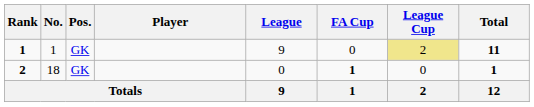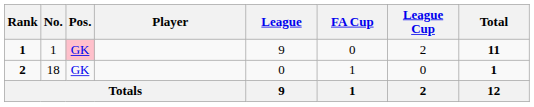row 2 | Pos.: no background -> pink background
row 2 | League Cup: khaki background -> no background
row 3 | FA Cup: bold -> normal
